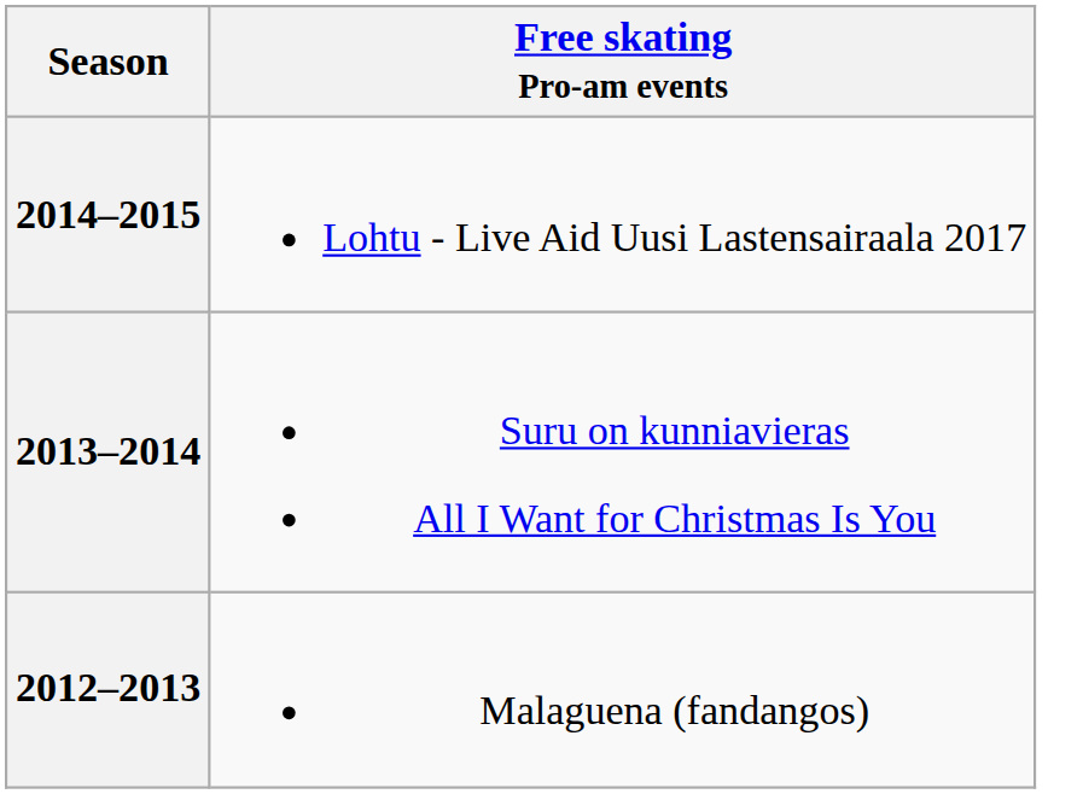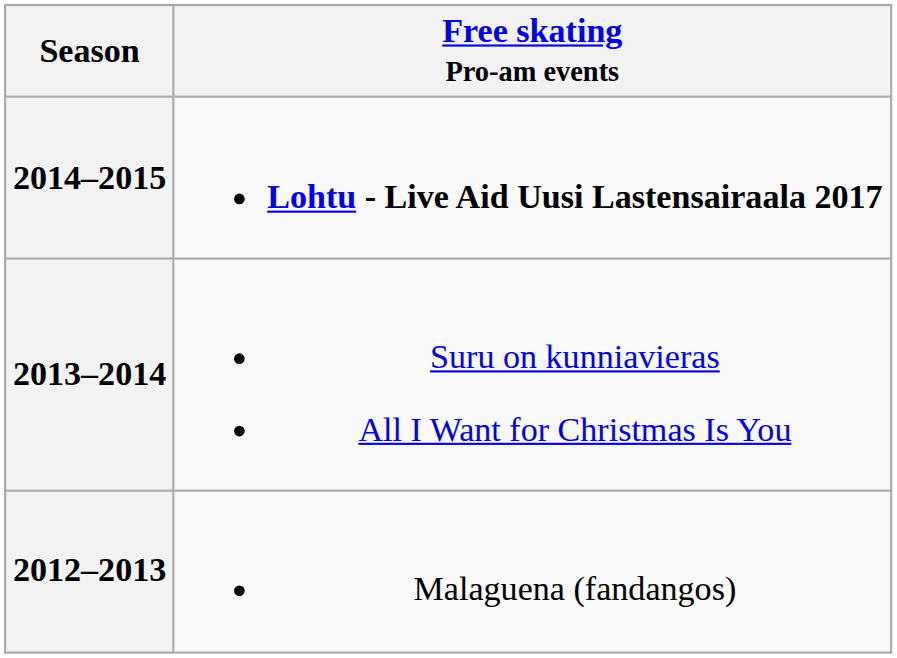2014–2015 | Free skating Pro-am events: normal -> bold
